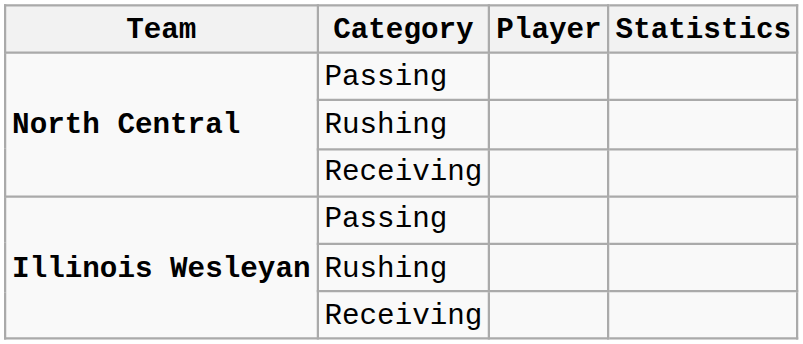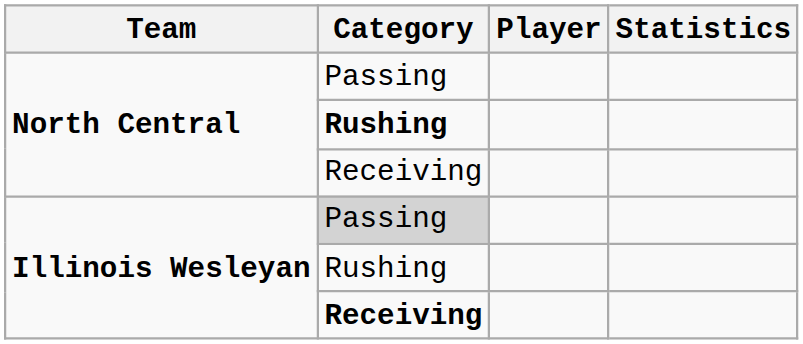North Central / Rushing | Category: normal -> bold
Illinois Wesleyan / Passing | Category: no background -> lightgrey background
Illinois Wesleyan / Receiving | Category: normal -> bold
